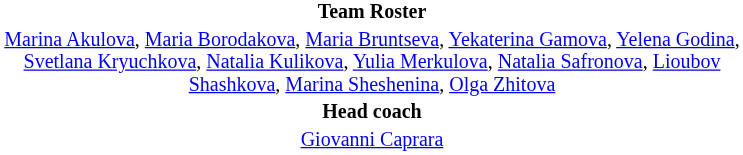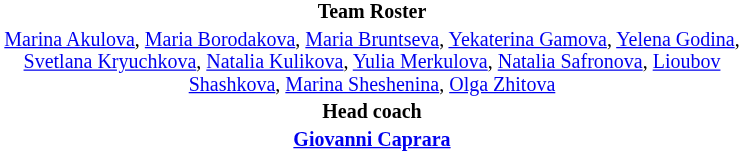row 4 | column 1: normal -> bold
